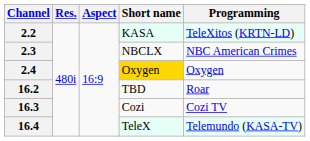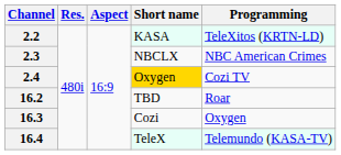2.4 | Programming: Oxygen -> Cozi TV
16.3 | Programming: Cozi TV -> Oxygen
